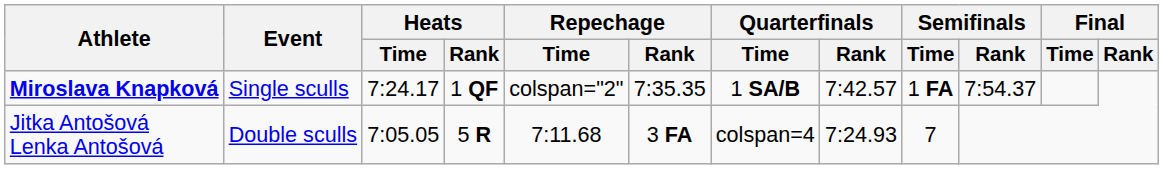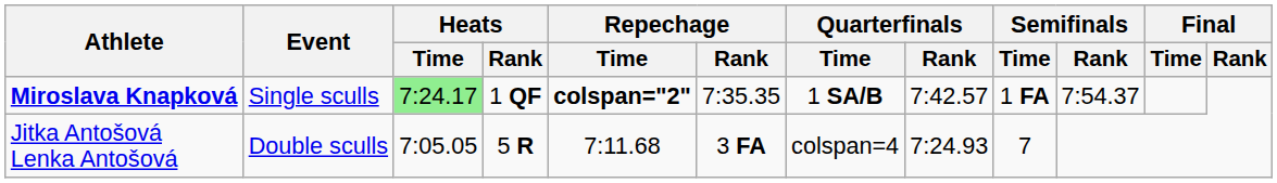Miroslava Knapková | Heats / Time: no background -> lightgreen background
Miroslava Knapková | Repechage / Time: normal -> bold
